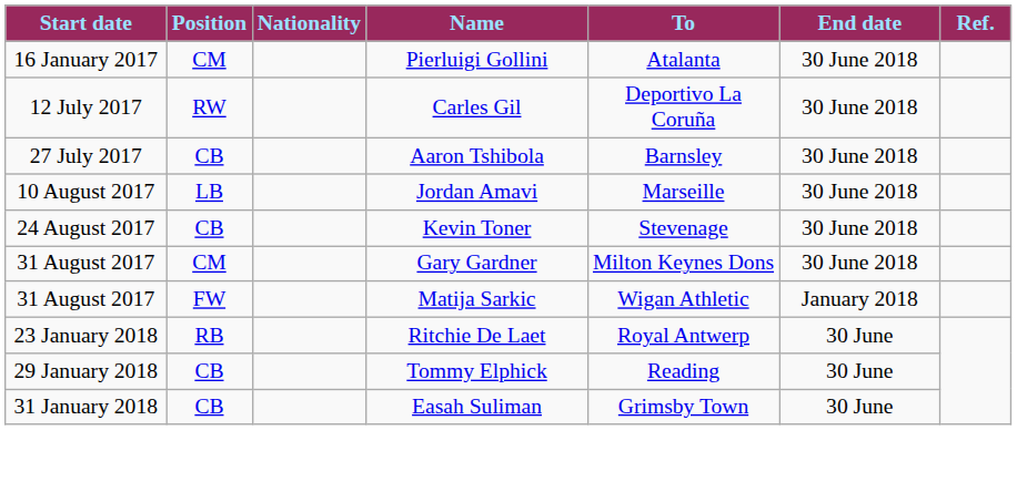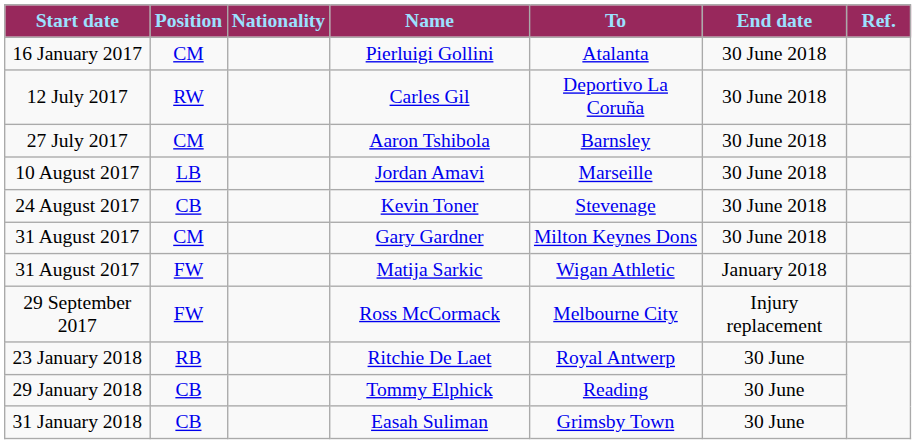Aaron Tshibola | Position: CB -> CM
+ row: 29 September 2017 | FW | Ross McCormack | Melbourne City | Injury replacement
